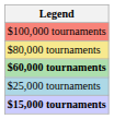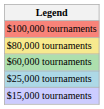row 4 | column 1: bold -> normal
row 6 | column 1: bold -> normal
